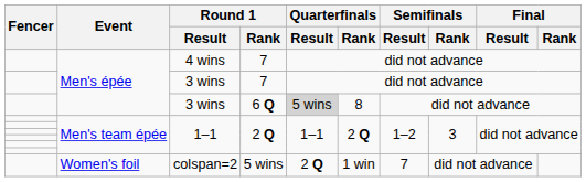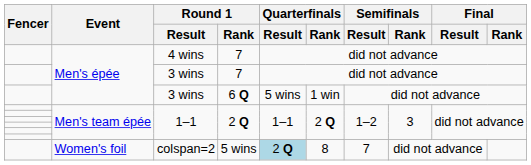3 wins / 6 Q | Quarterfinals / Result: lightgrey background -> no background
3 wins / 6 Q | Quarterfinals / Rank: 8 -> 1 win
colspan=2 | Quarterfinals / Result: no background -> lightblue background
colspan=2 | Quarterfinals / Rank: 1 win -> 8
